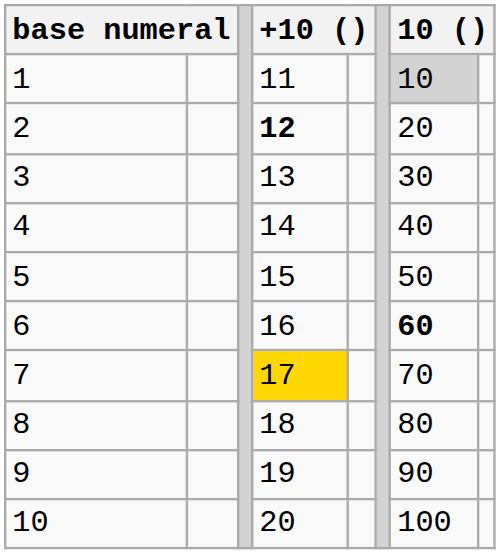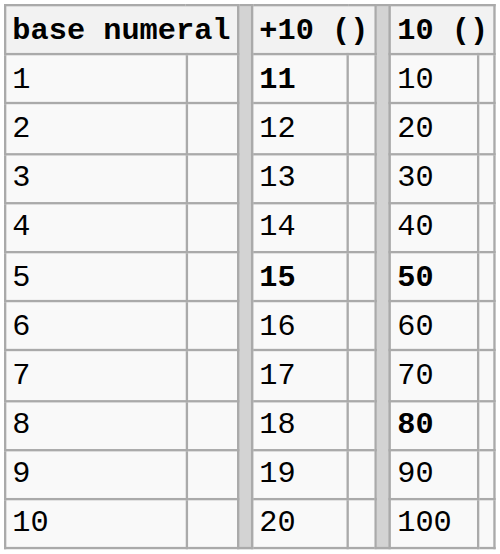1 | column 4: normal -> bold
1 | column 7: lightgrey background -> no background
2 | column 4: bold -> normal
5 | column 4: normal -> bold
5 | column 7: normal -> bold
6 | column 7: bold -> normal
7 | column 4: gold background -> no background
8 | column 7: normal -> bold
